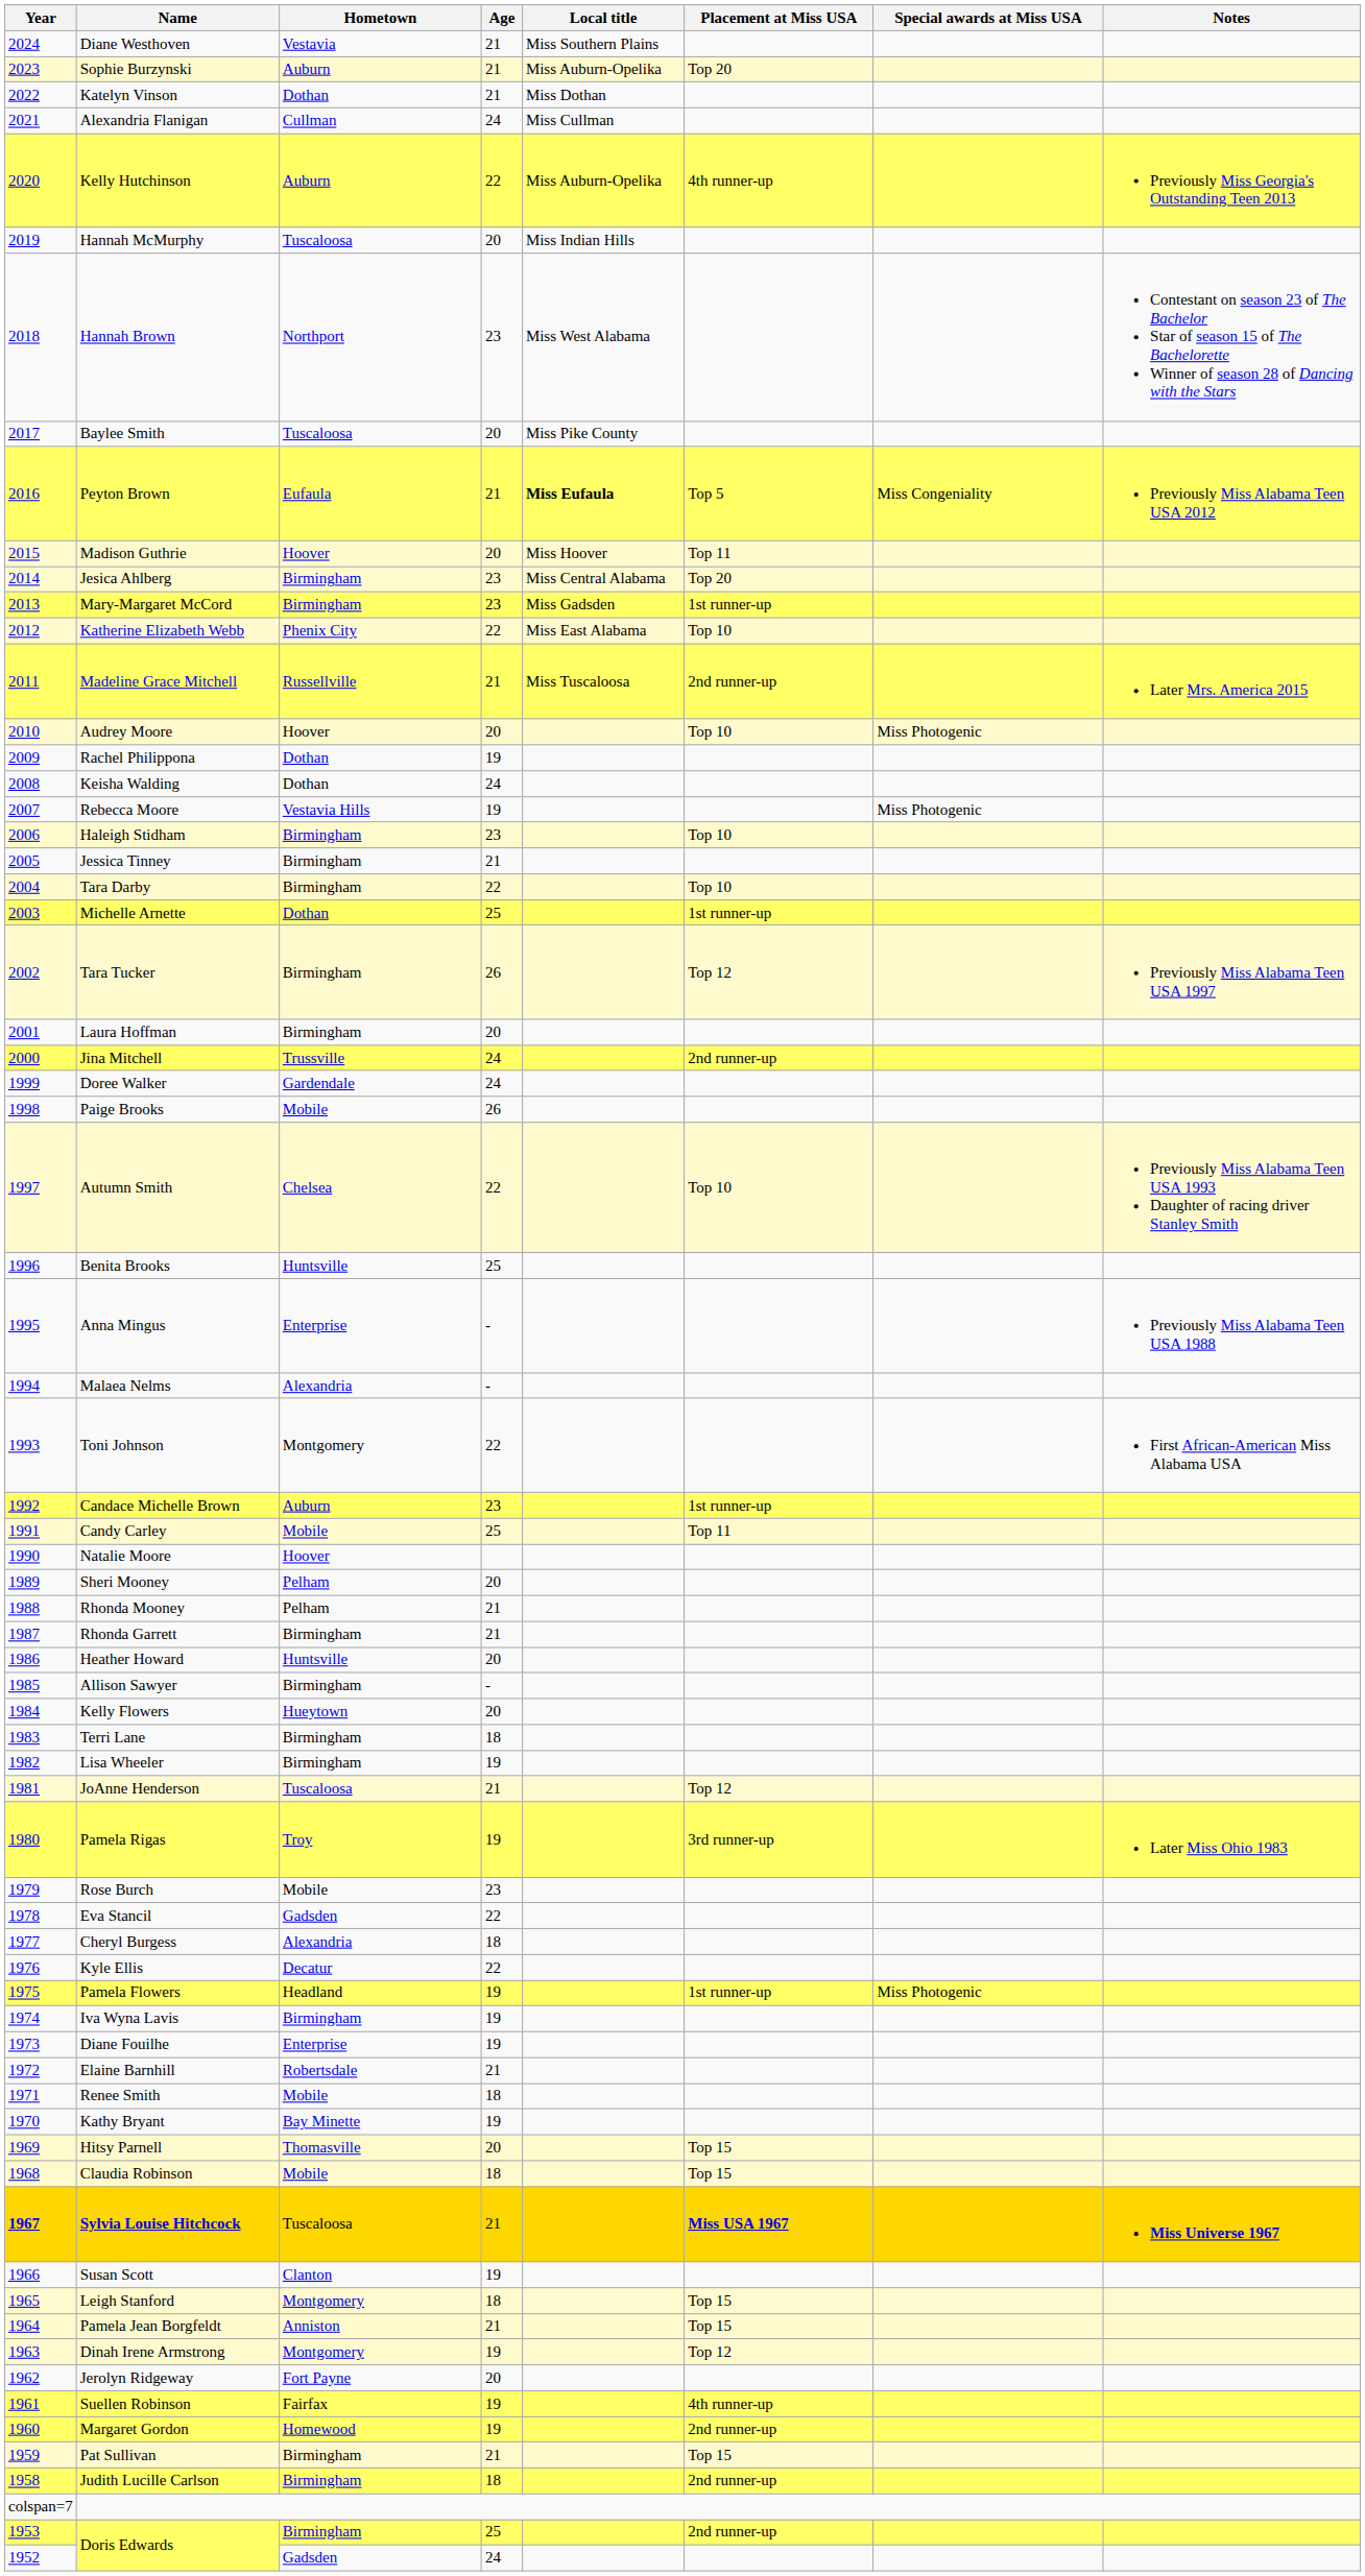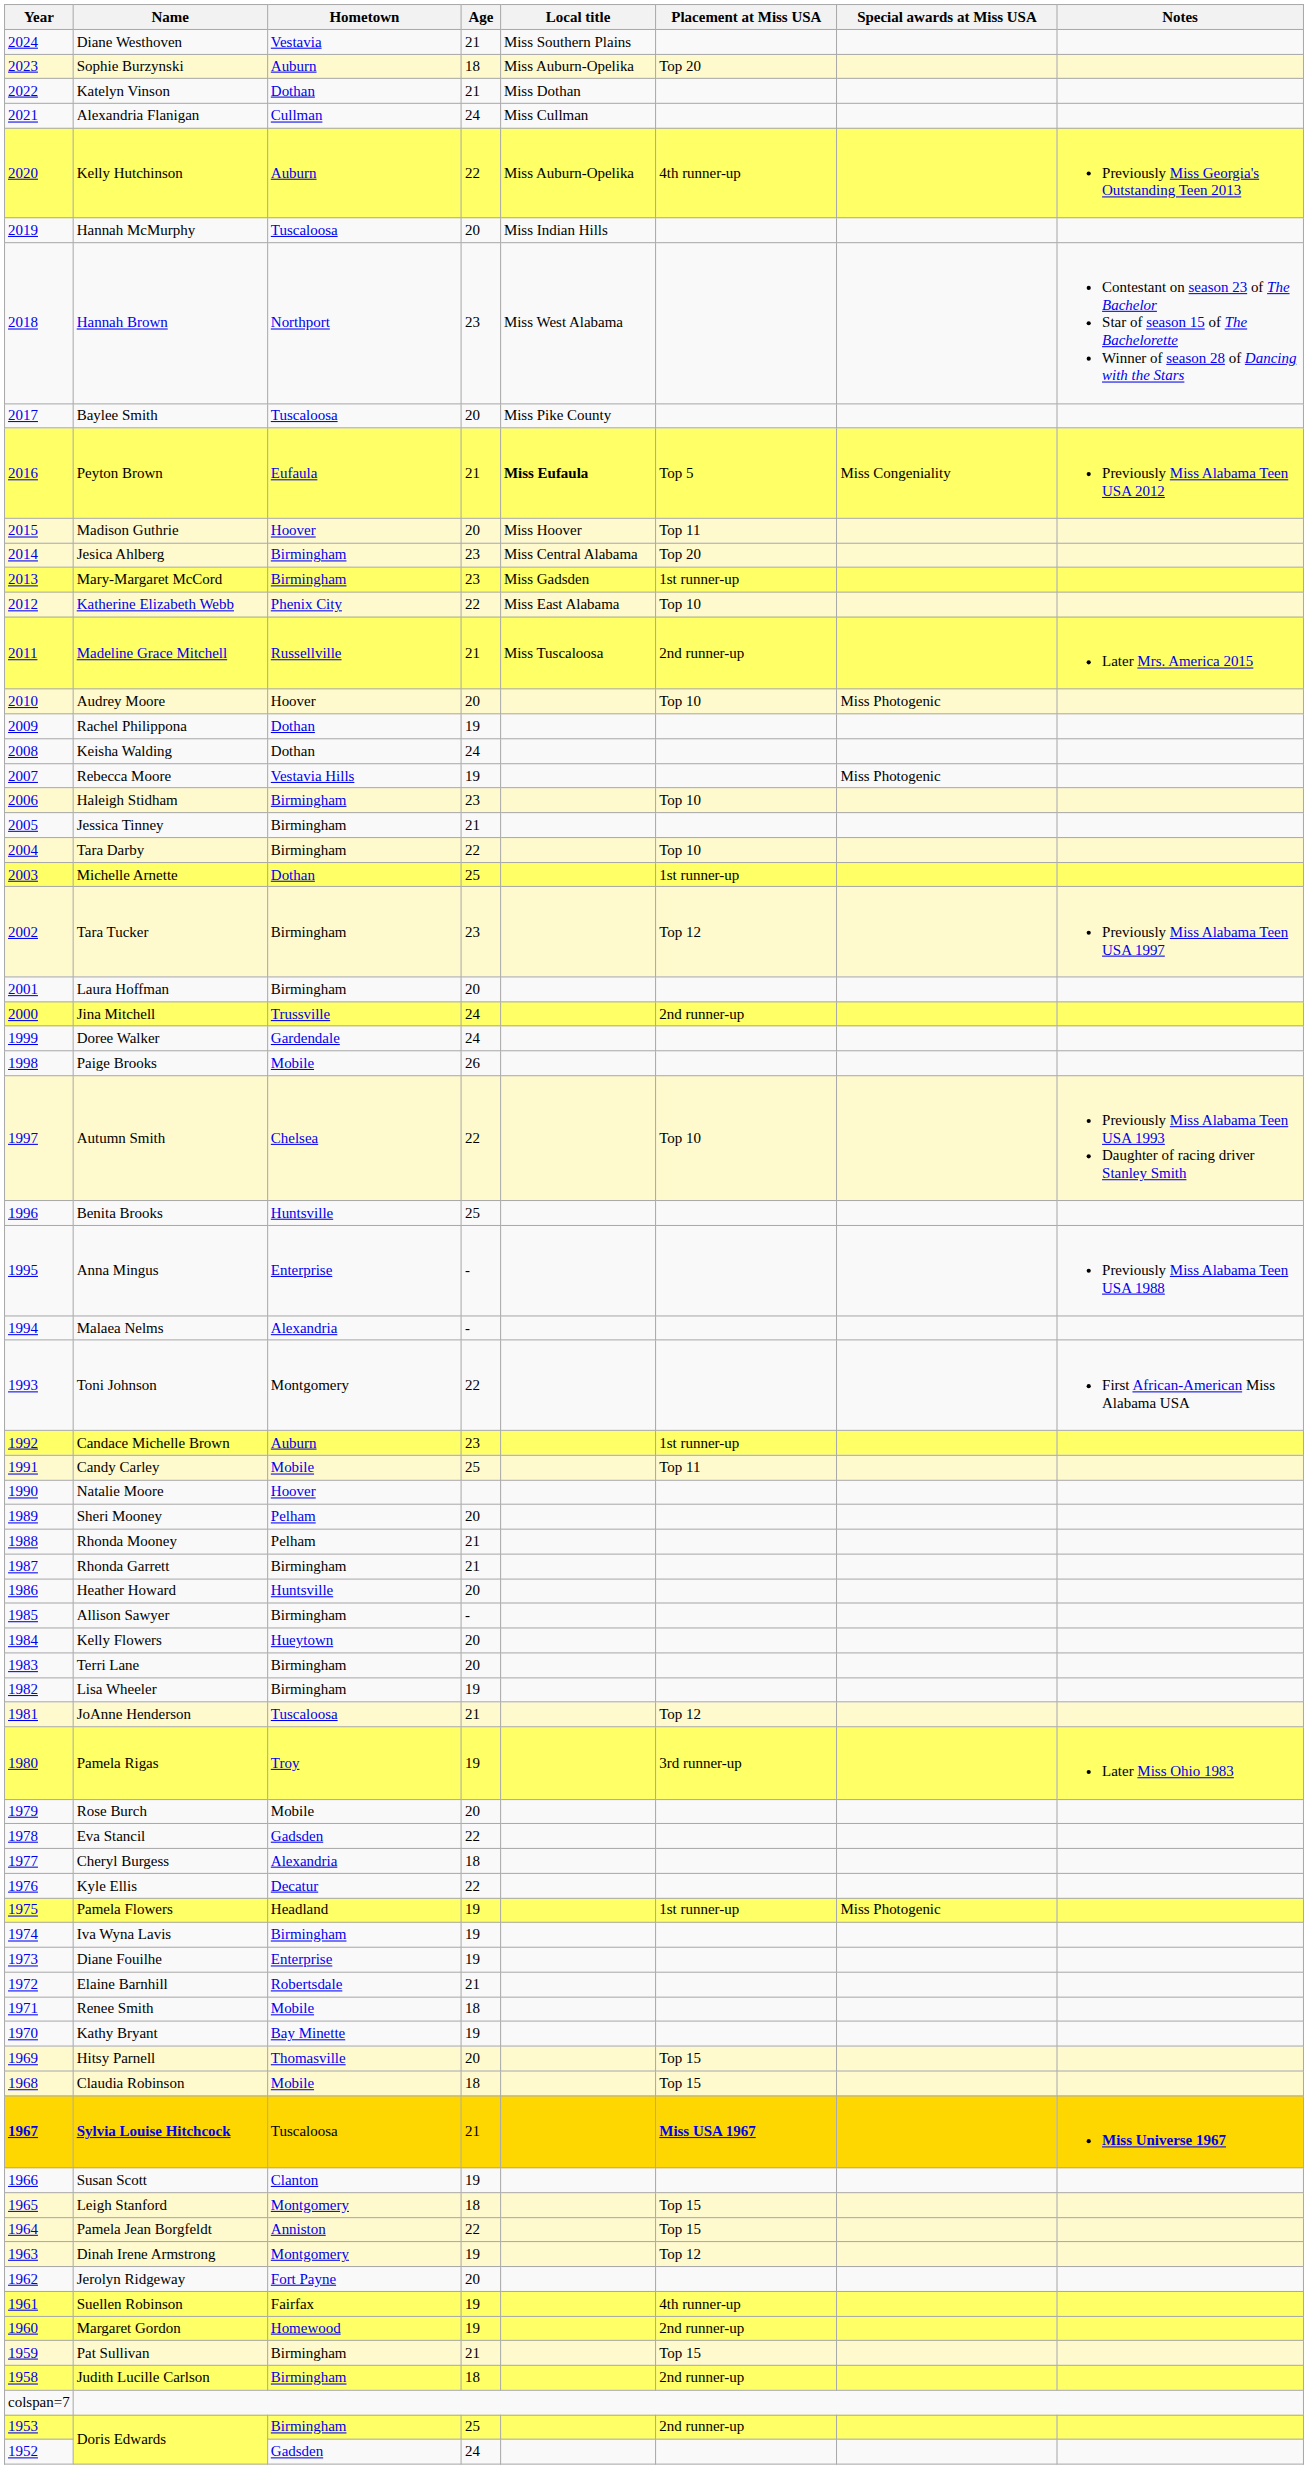Sophie Burzynski | Age: 21 -> 18
Tara Tucker | Age: 26 -> 23
Terri Lane | Age: 18 -> 20
Rose Burch | Age: 23 -> 20
Pamela Jean Borgfeldt | Age: 21 -> 22
